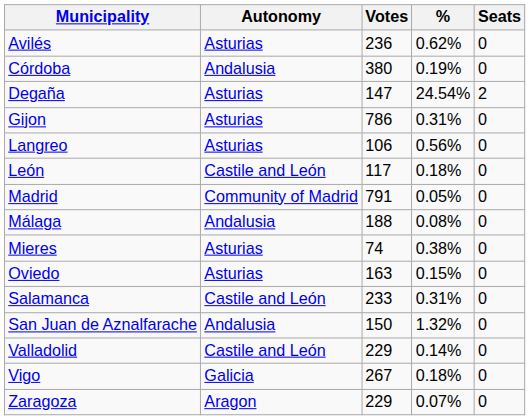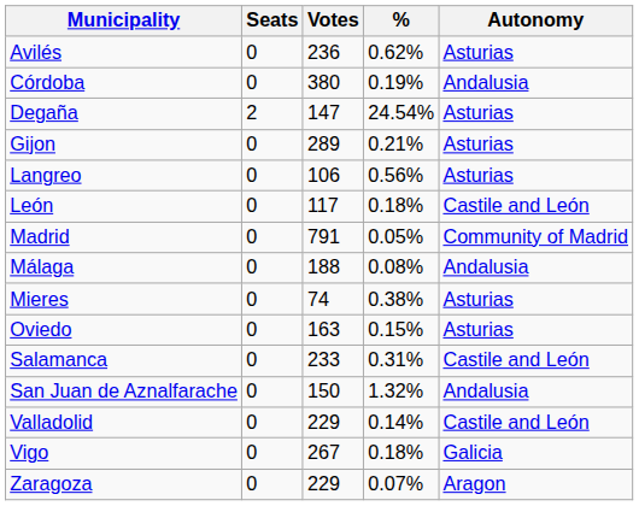columns swapped: Autonomy <-> Seats
Gijon | Votes: 786 -> 289
Gijon | %: 0.31% -> 0.21%
